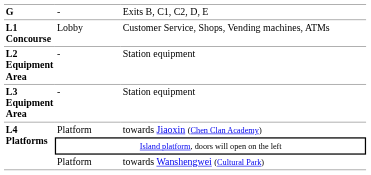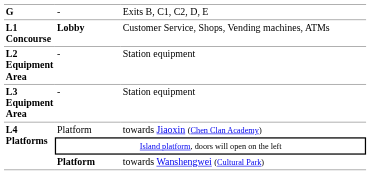Customer Service, Shops, Vending machines, ATMs | column 2: normal -> bold
towards Wanshengwei (Cultural Park) | column 2: normal -> bold
